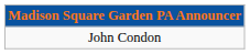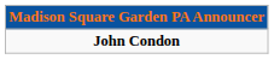row 2 | column 1: normal -> bold
